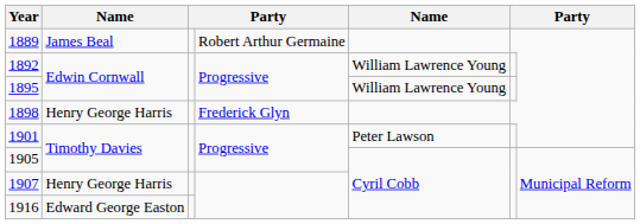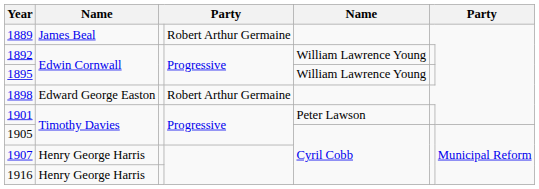1898 | column 2: Henry George Harris -> Edward George Easton
1898 | column 4: Frederick Glyn -> Robert Arthur Germaine
1916 | column 2: Edward George Easton -> Henry George Harris
